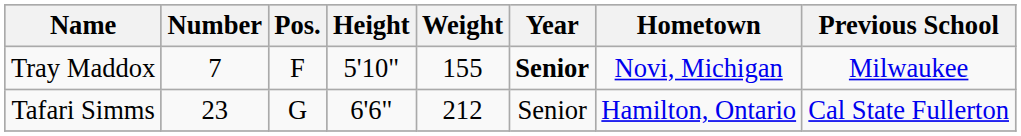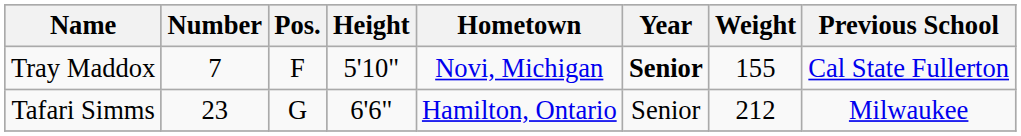columns swapped: Weight <-> Hometown
Tray Maddox | Previous School: Milwaukee -> Cal State Fullerton
Tafari Simms | Previous School: Cal State Fullerton -> Milwaukee
